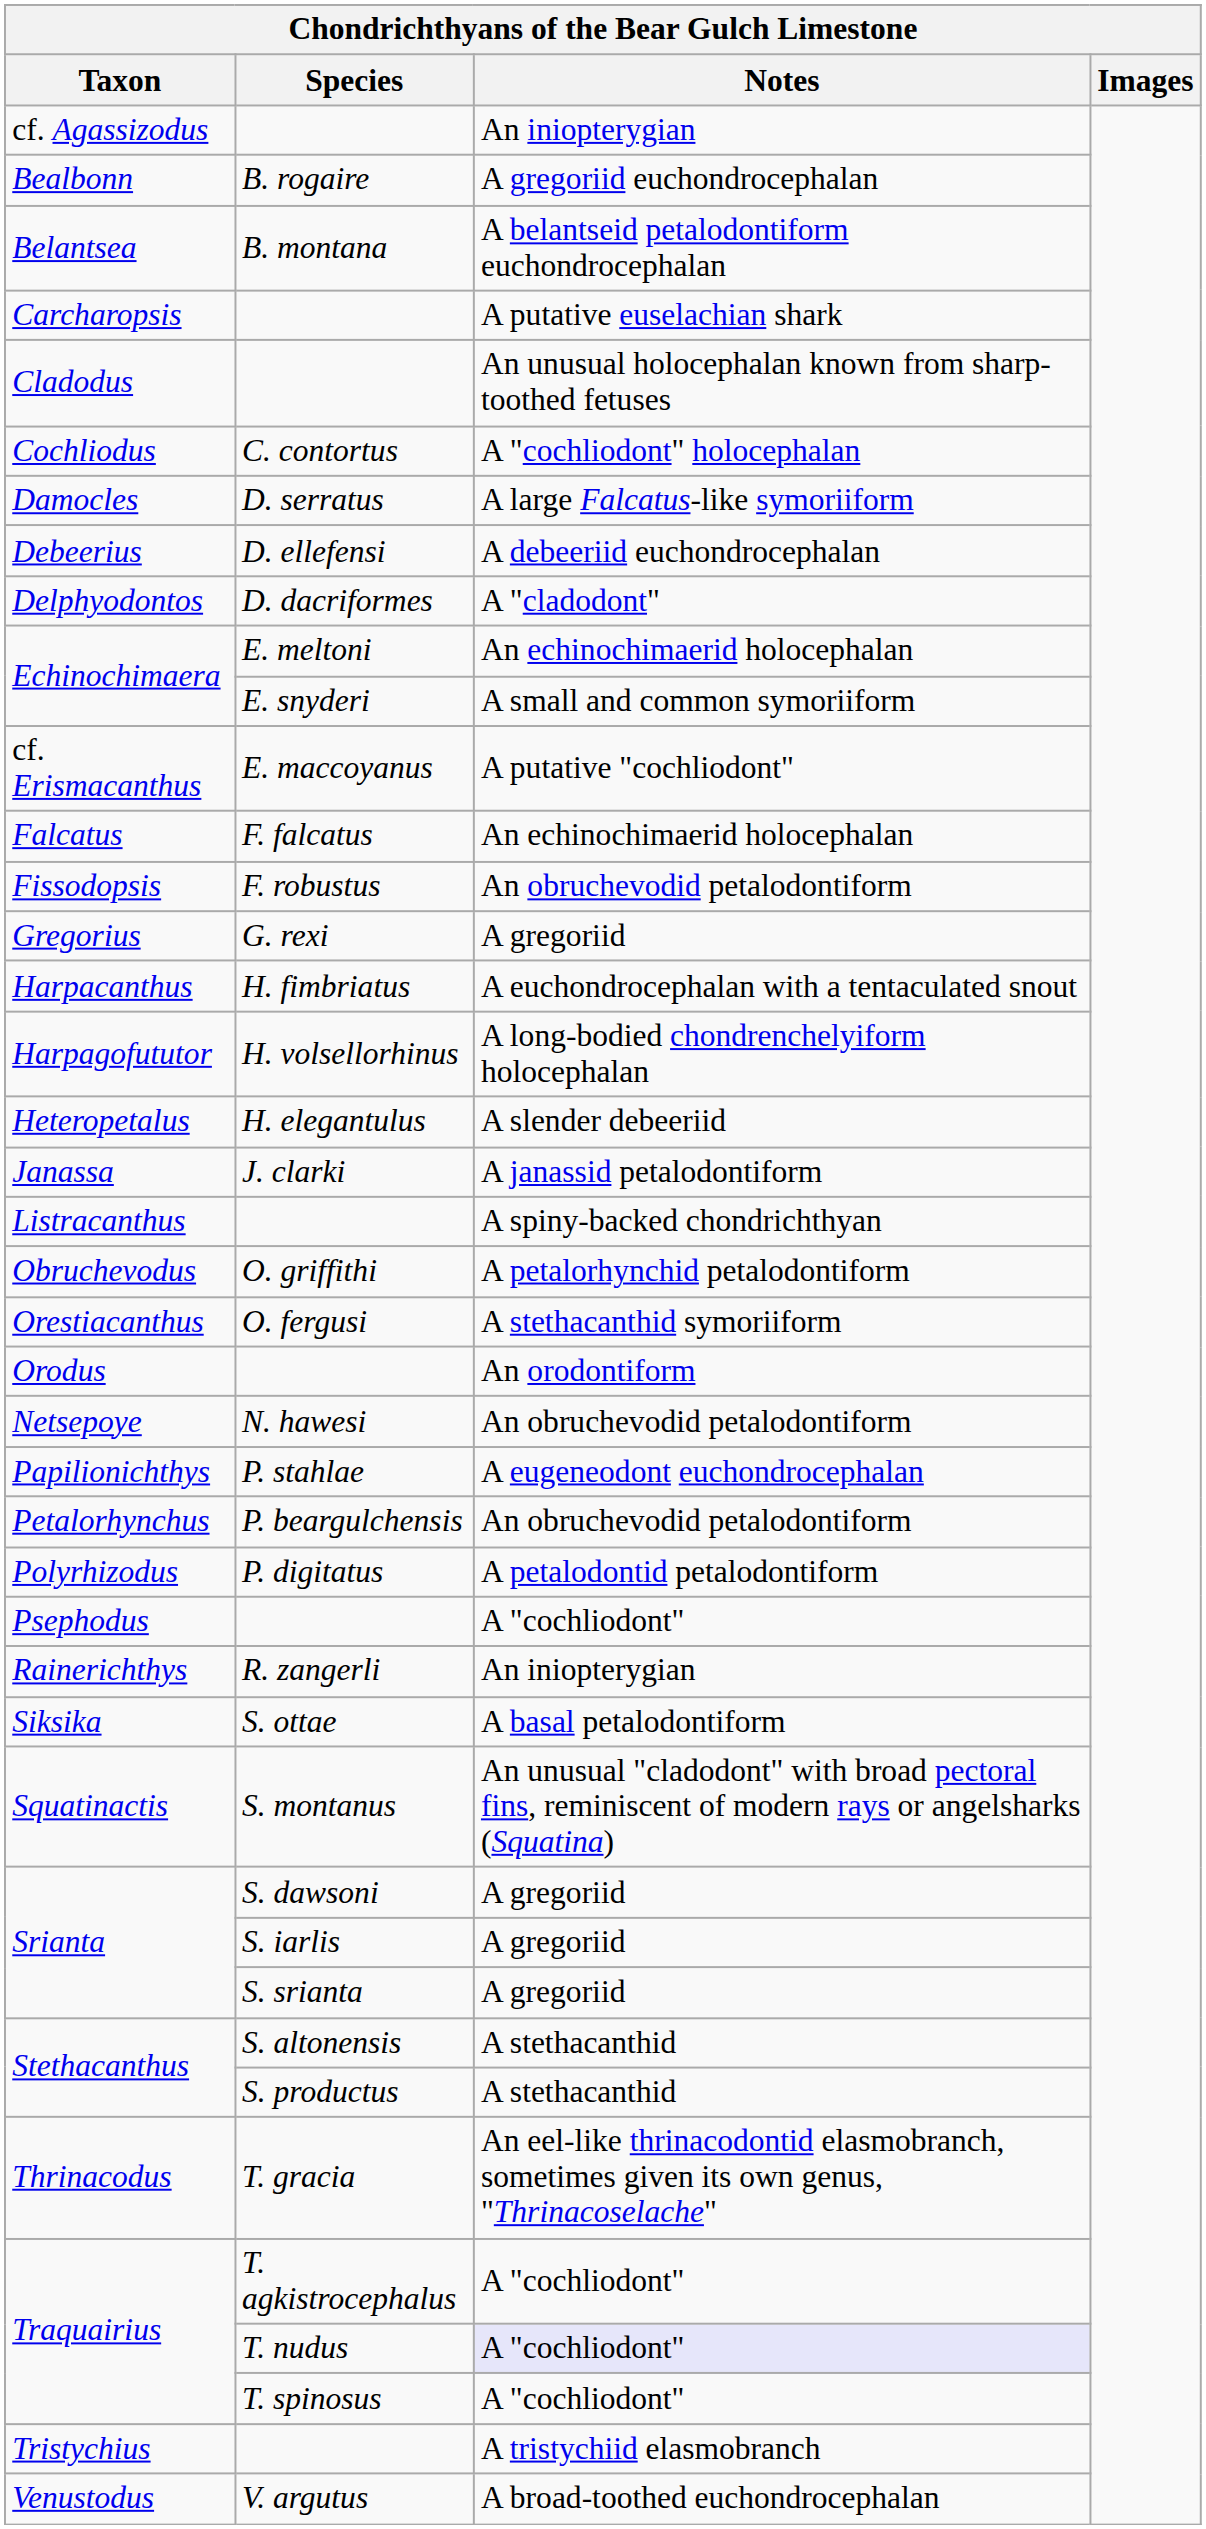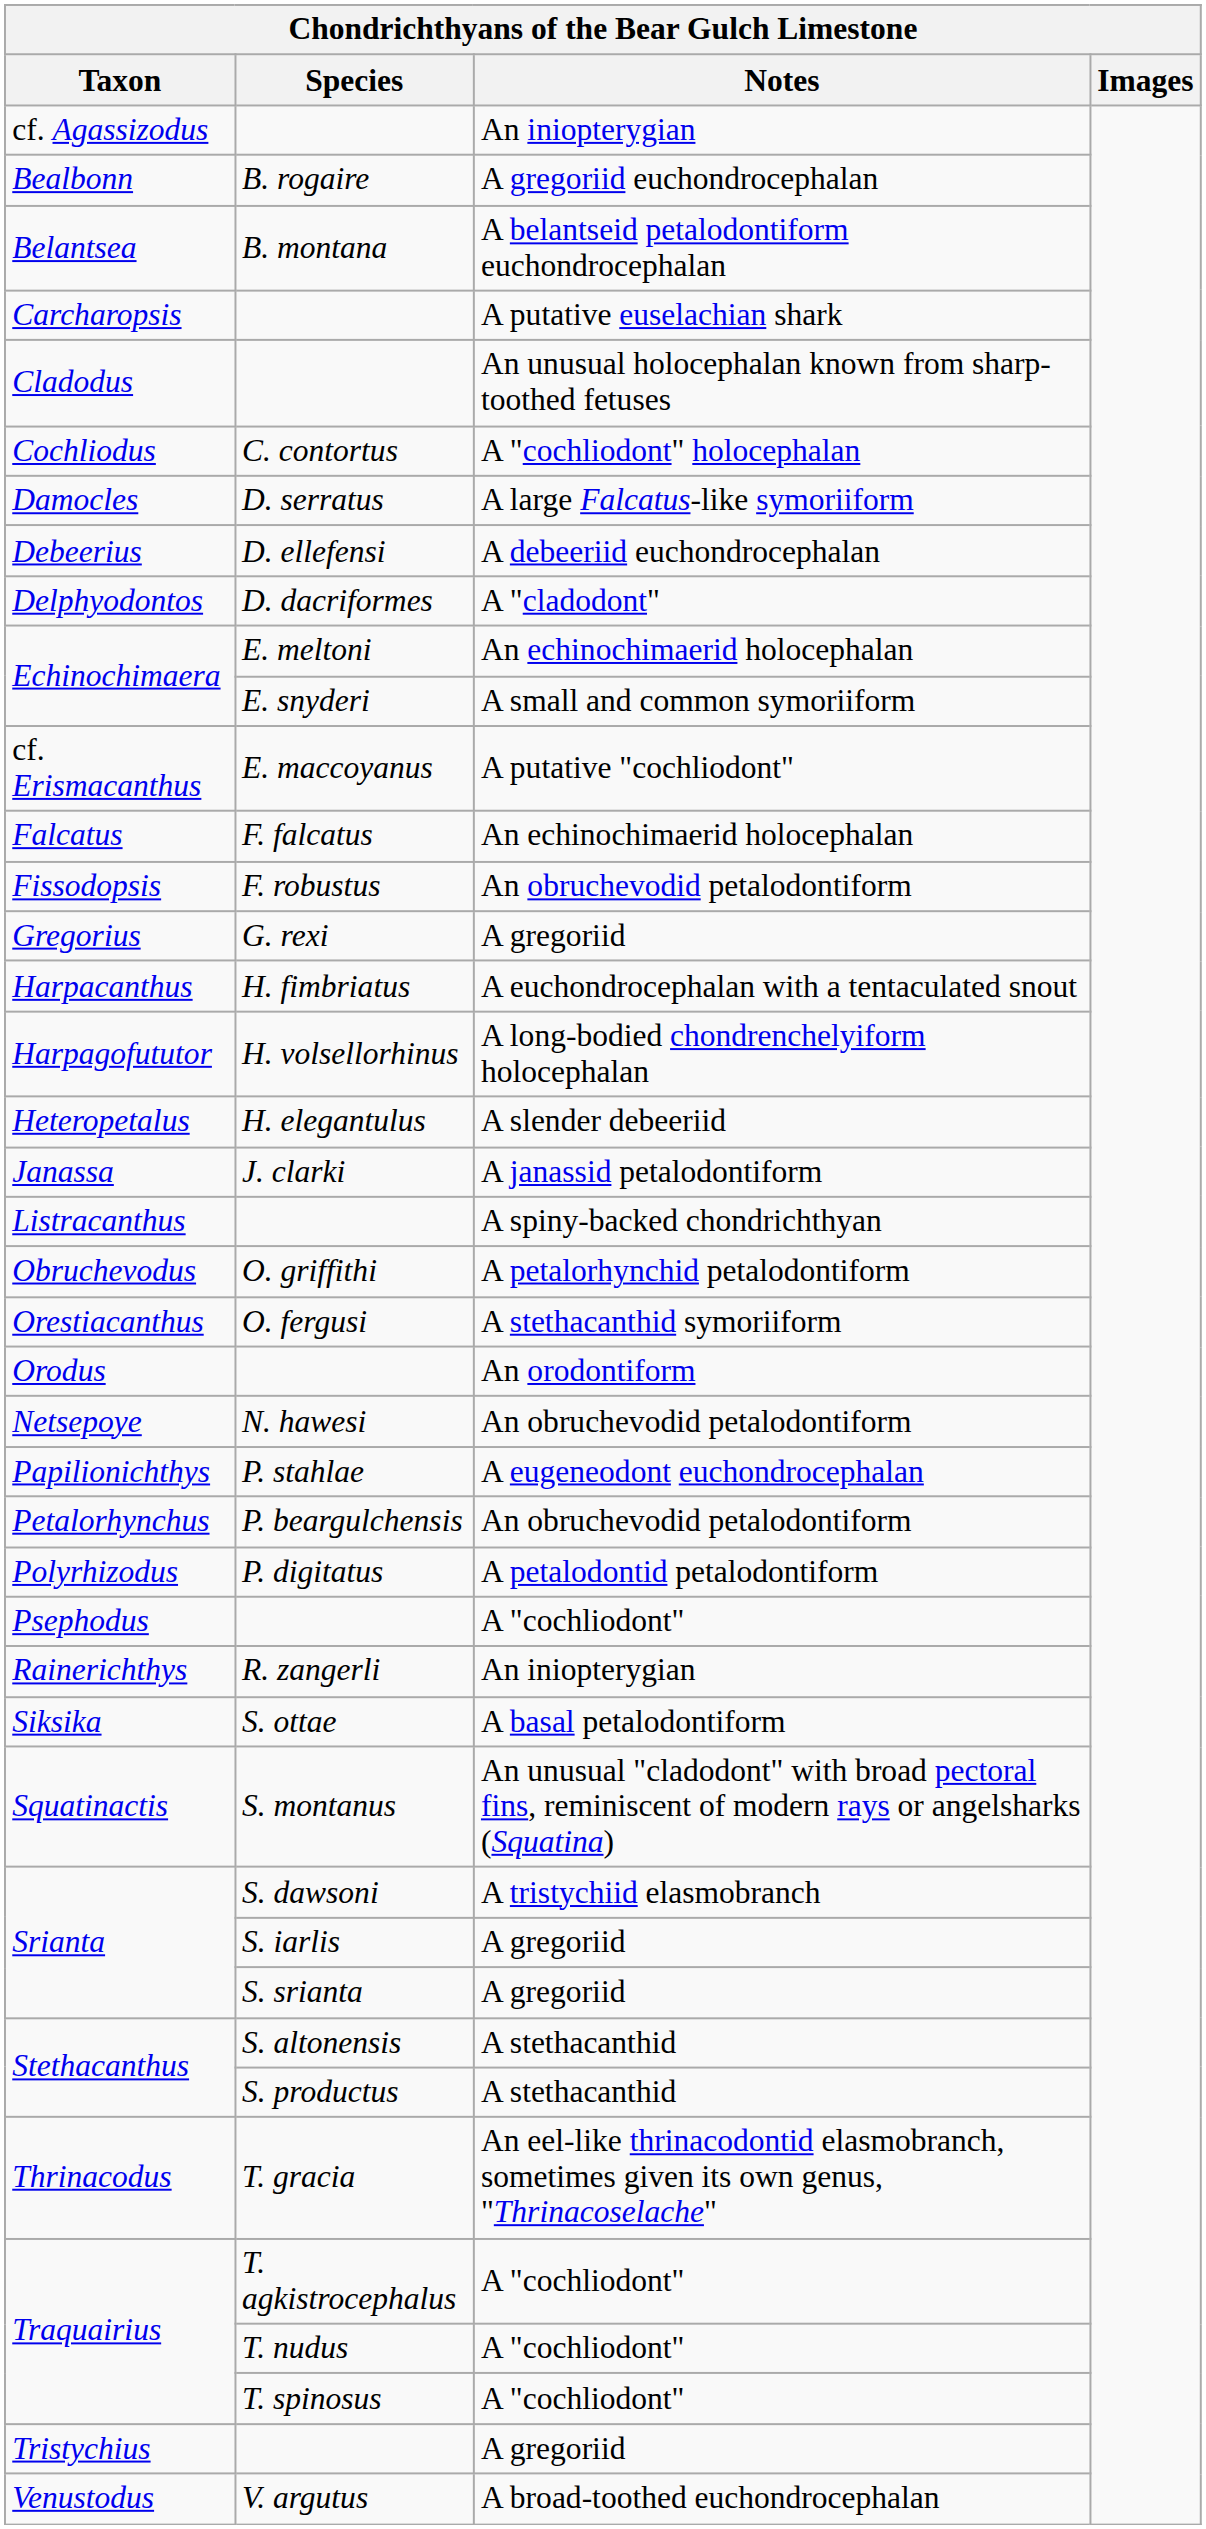Srianta / S. dawsoni | Notes: A gregoriid -> A tristychiid elasmobranch
Traquairius / T. nudus | Notes: lavender background -> no background
Tristychius | Notes: A tristychiid elasmobranch -> A gregoriid
